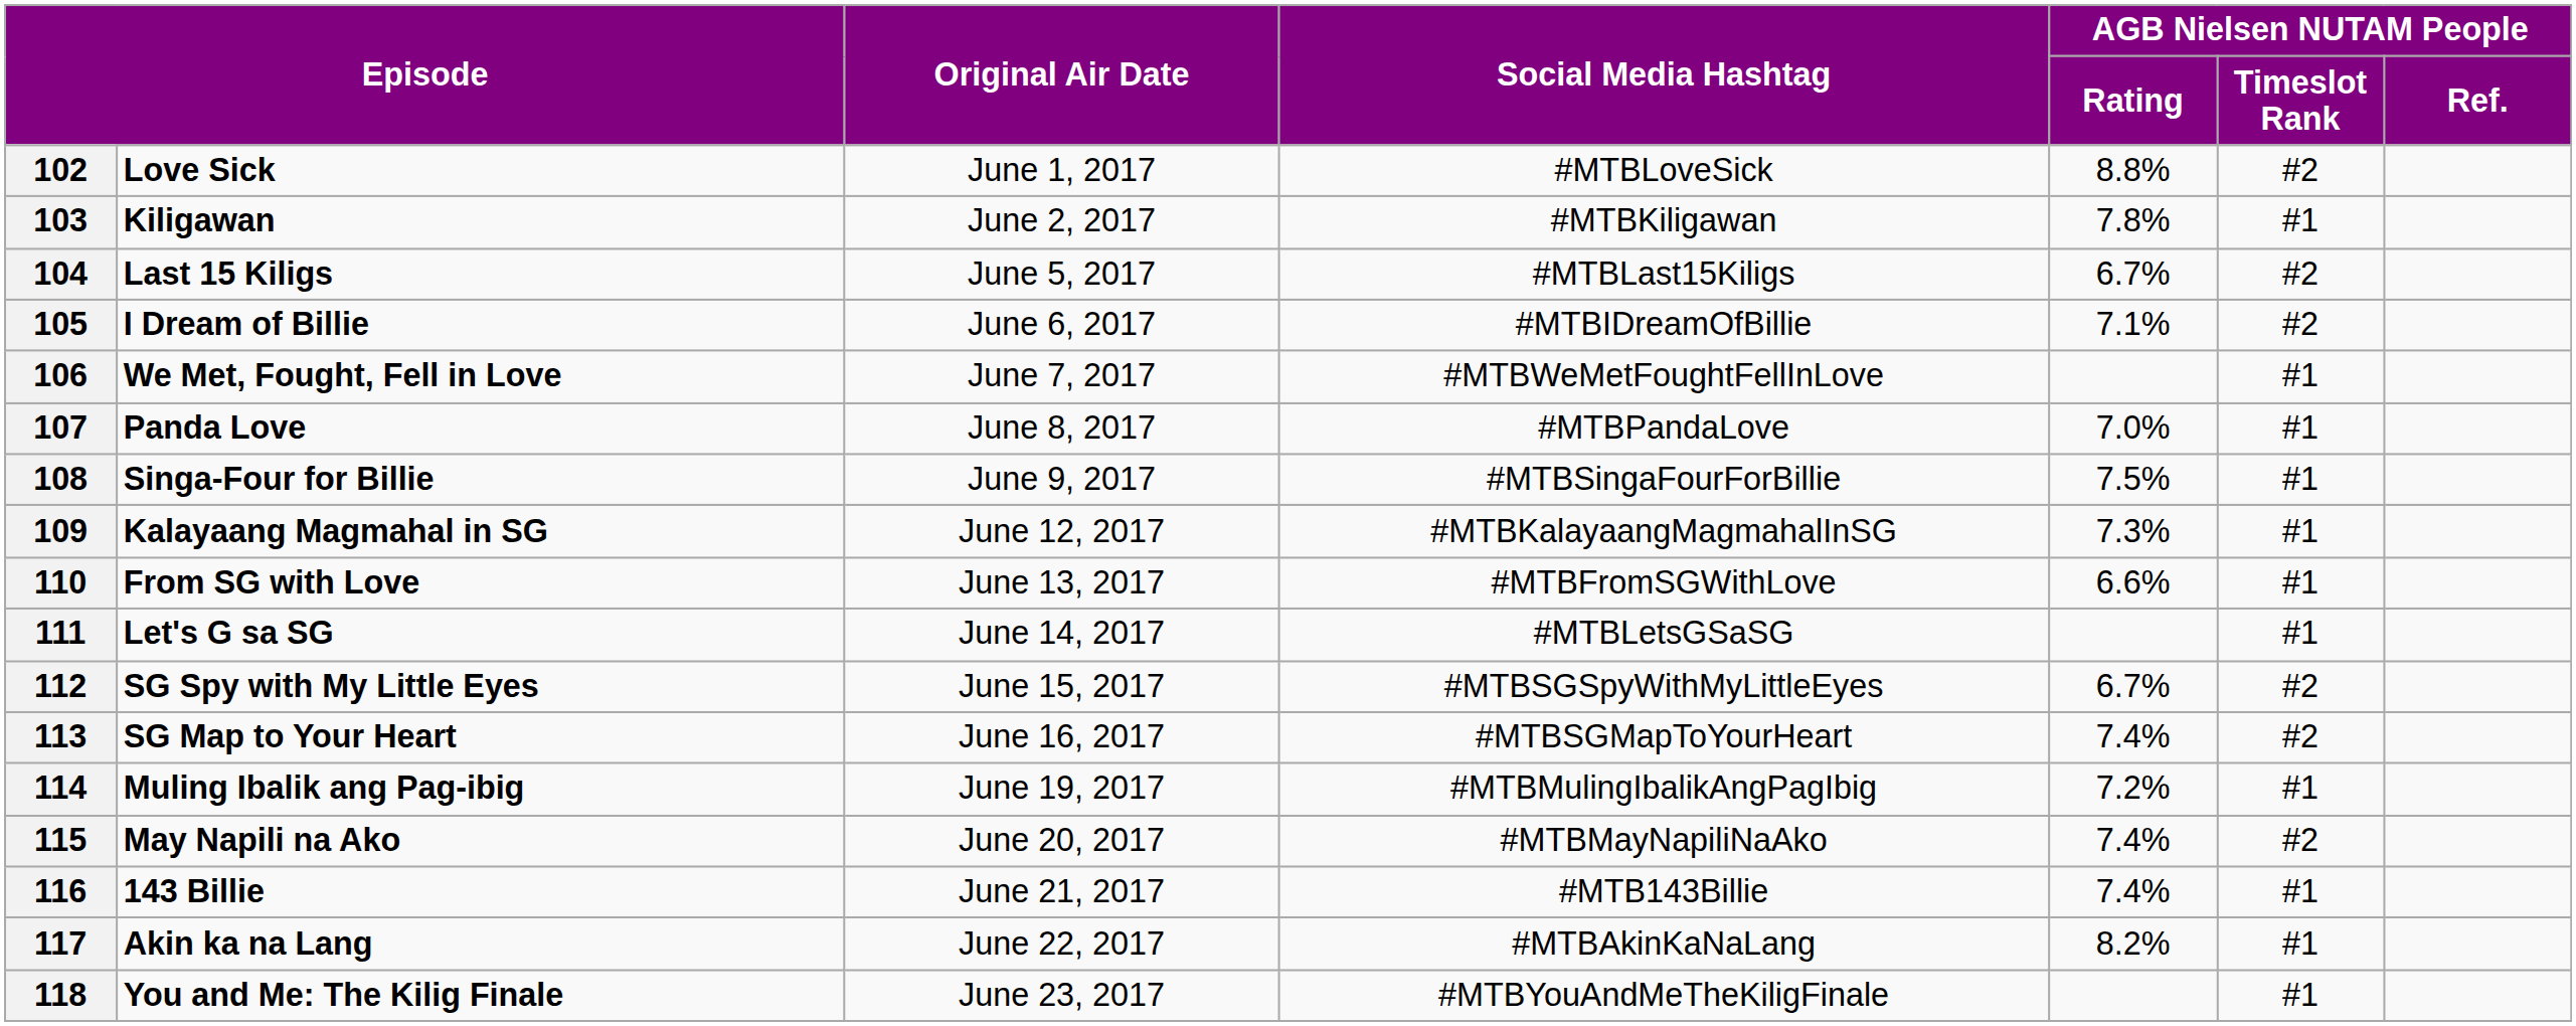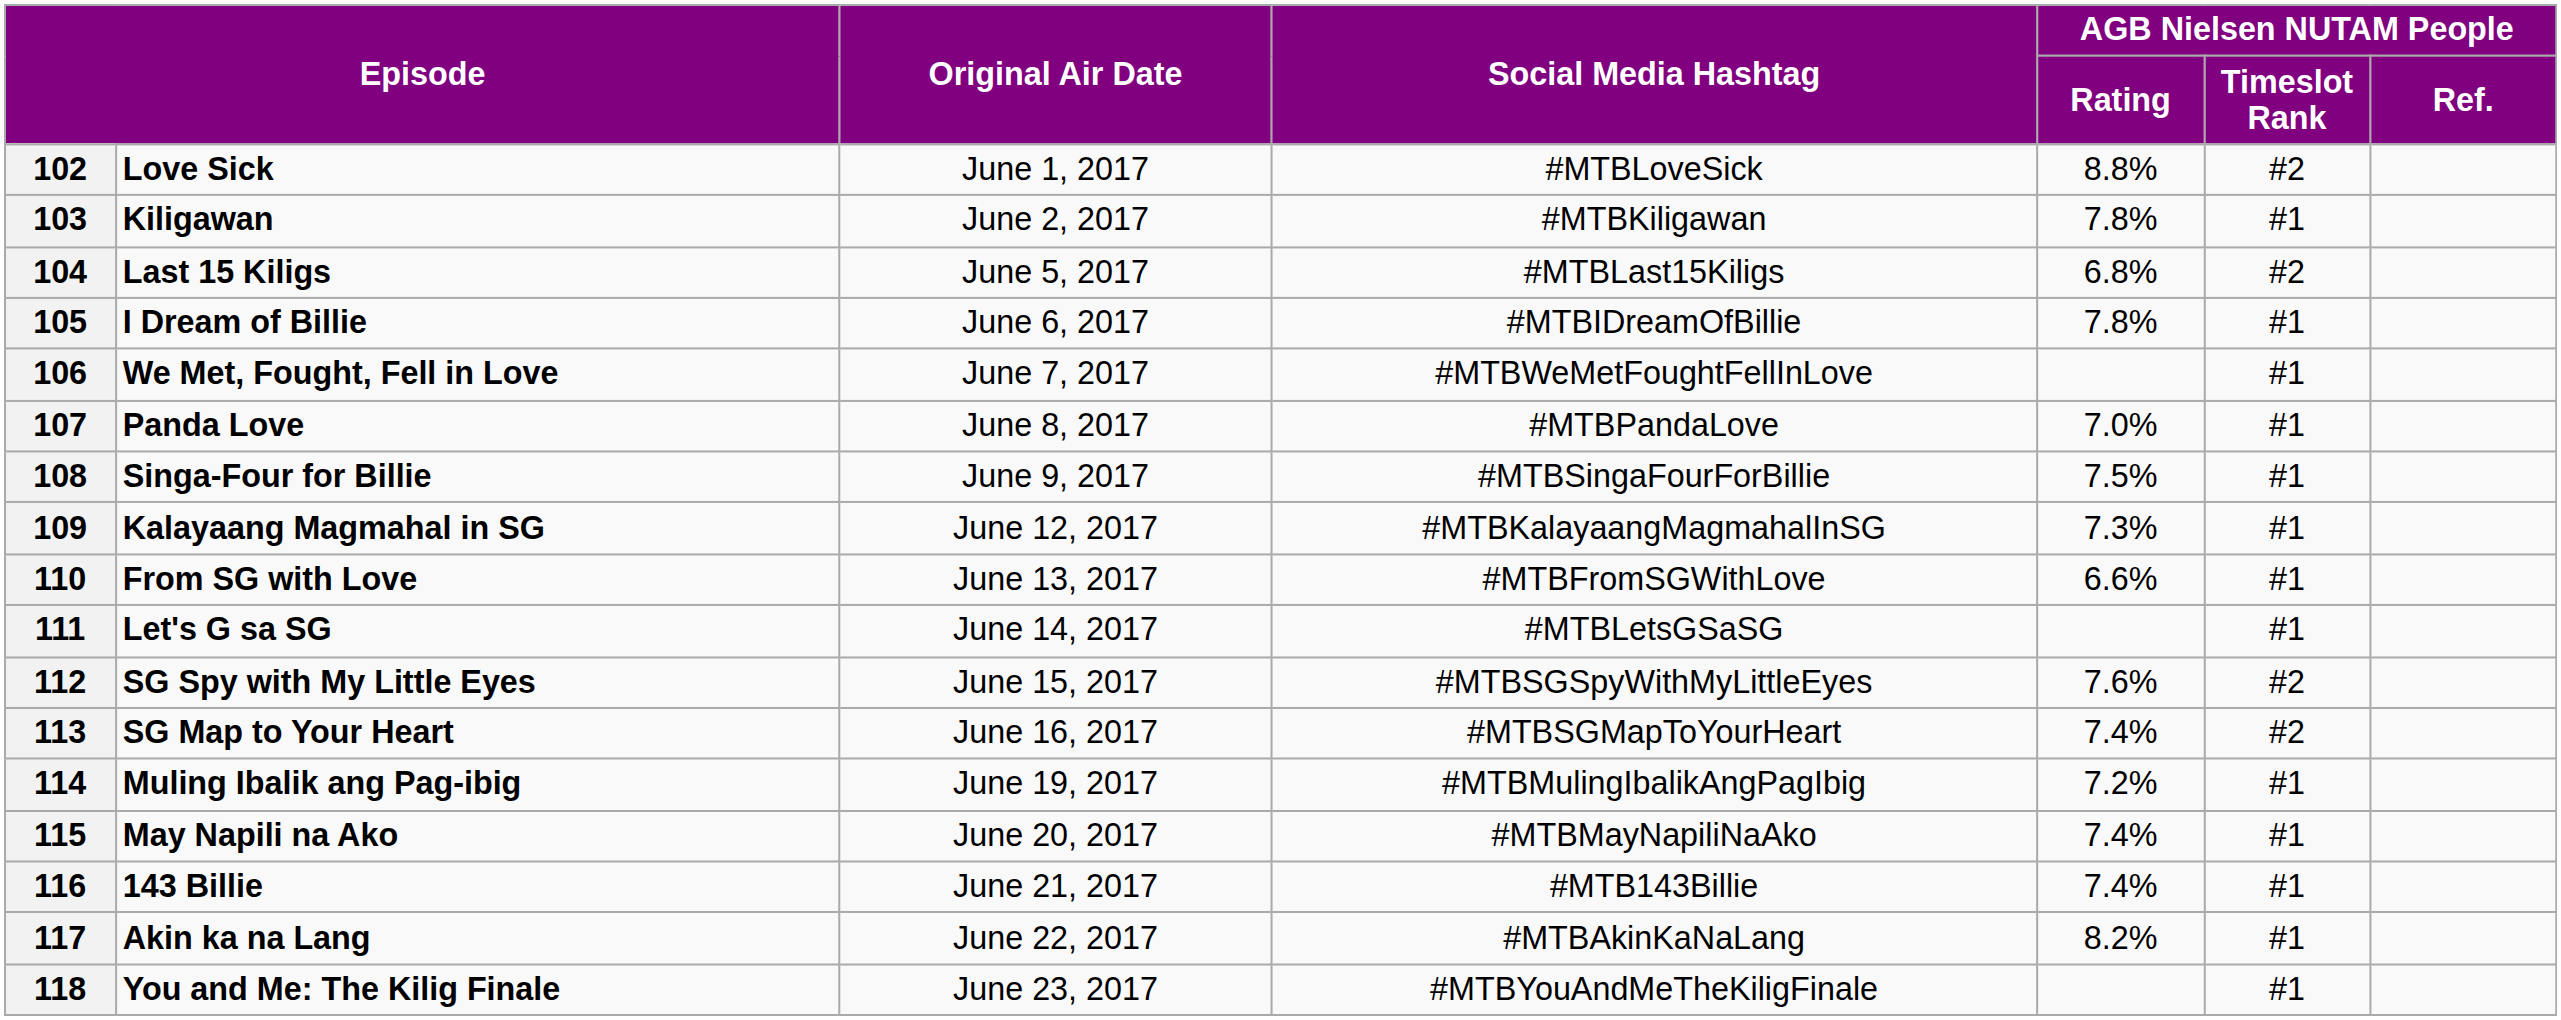104 | AGB Nielsen NUTAM People / Rating: 6.7% -> 6.8%
105 | AGB Nielsen NUTAM People / Rating: 7.1% -> 7.8%
105 | AGB Nielsen NUTAM People / Timeslot Rank: #2 -> #1
112 | AGB Nielsen NUTAM People / Rating: 6.7% -> 7.6%
115 | AGB Nielsen NUTAM People / Timeslot Rank: #2 -> #1
